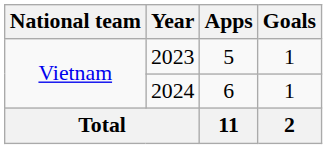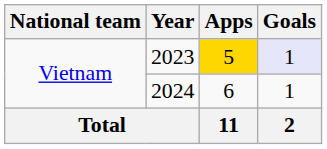2023 | Apps: no background -> gold background
2023 | Goals: no background -> lavender background
